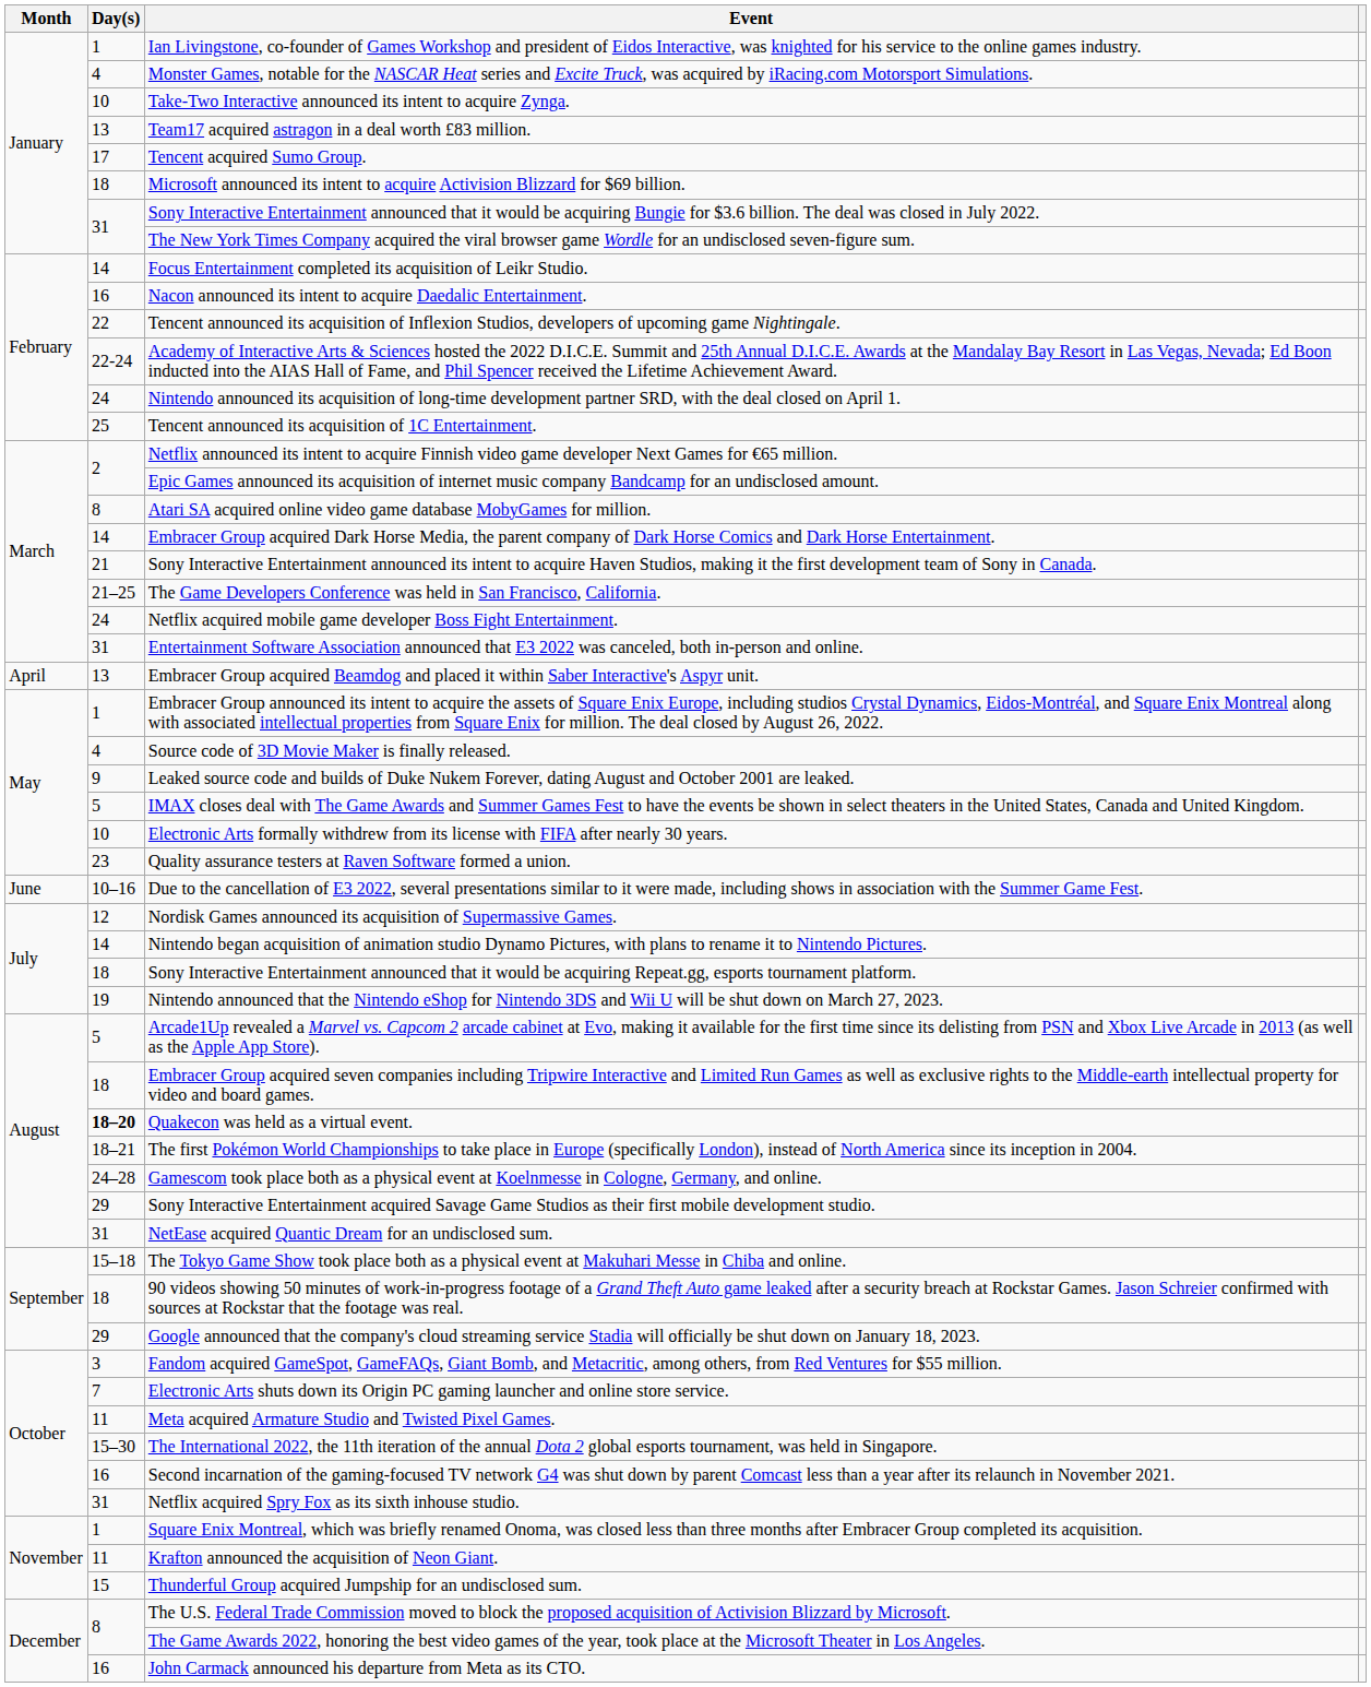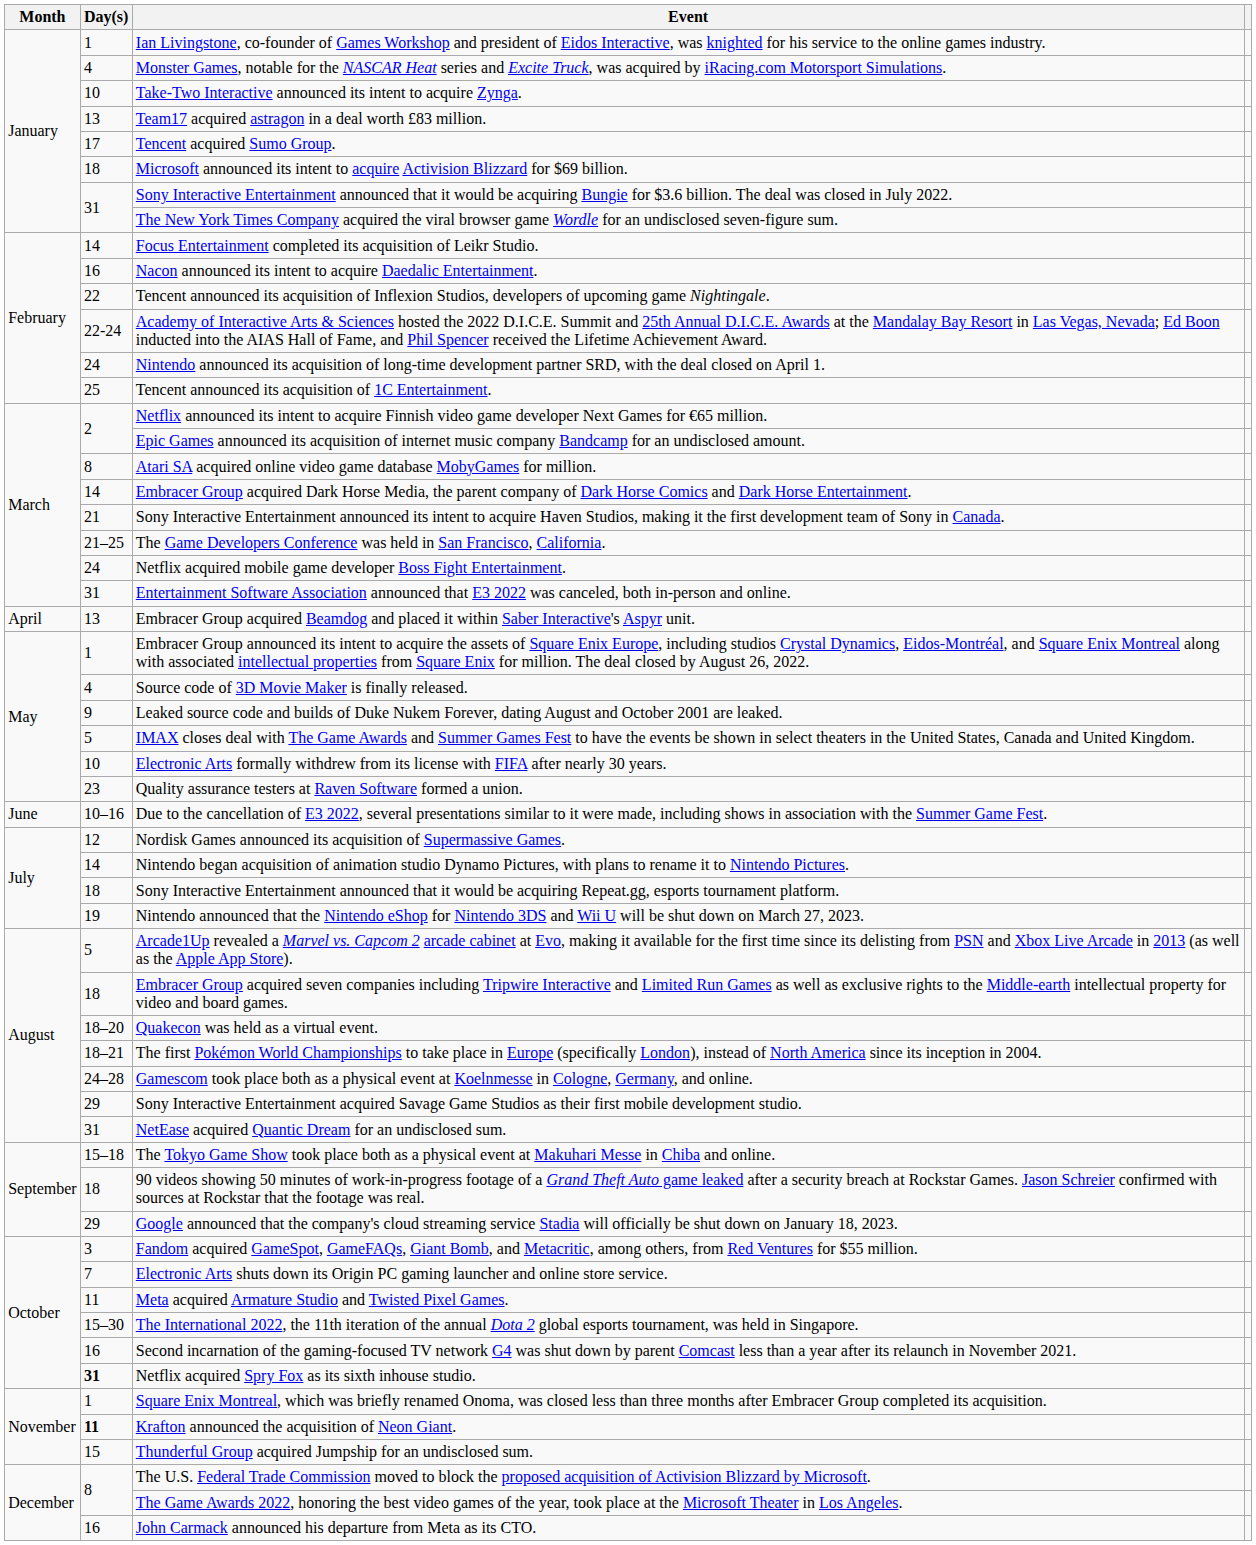Quakecon was held as a virtual event. | Day(s): bold -> normal
Netflix acquired Spry Fox as its sixth inhouse studio. | Day(s): normal -> bold
Krafton announced the acquisition of Neon Giant. | Day(s): normal -> bold
